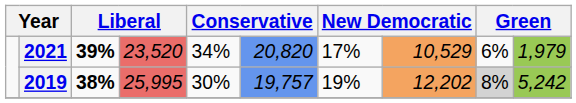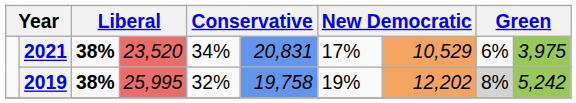2021 | column 3: 39% -> 38%
2021 | column 6: 20,820 -> 20,831
2021 | column 10: 1,979 -> 3,975
2019 | column 5: 30% -> 32%
2019 | column 6: 19,757 -> 19,758
